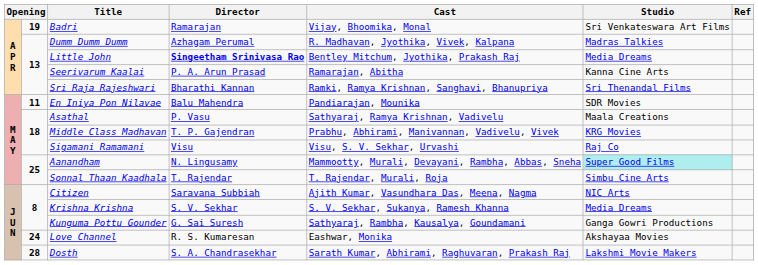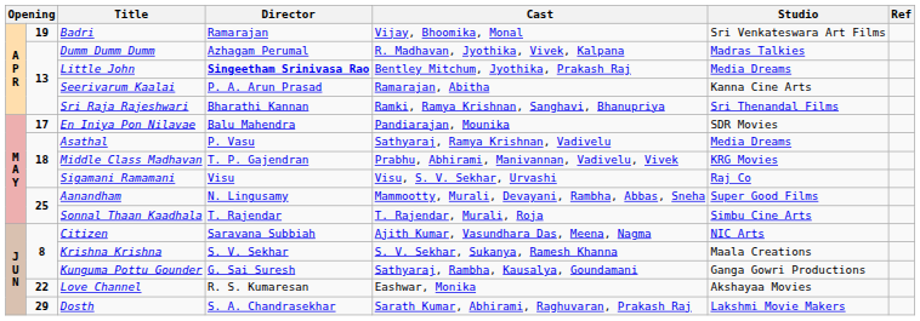En Iniya Pon Nilavae | column 2: 11 -> 17
Asathal | Studio: Maala Creations -> Media Dreams
Aanandham | Studio: paleturquoise background -> no background
Krishna Krishna | Studio: Media Dreams -> Maala Creations
Love Channel | column 2: 24 -> 22
Dosth | column 2: 28 -> 29
